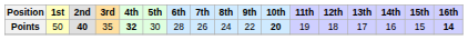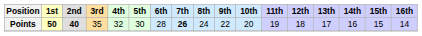Points | 1st: normal -> bold
Points | 4th: bold -> normal
Points | 7th: normal -> bold
Points | 10th: bold -> normal
Points | 16th: bold -> normal
